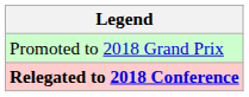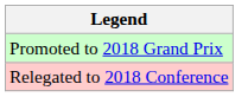row 3 | column 1: bold -> normal
